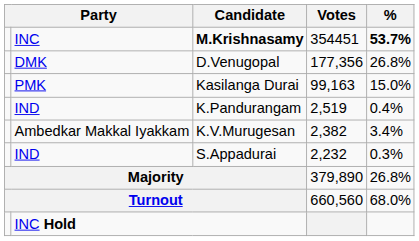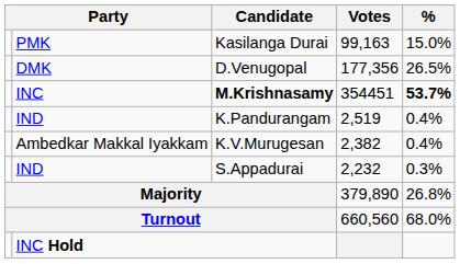rows swapped: M.Krishnasamy <-> Kasilanga Durai
D.Venugopal | %: 26.8% -> 26.5%
K.V.Murugesan | %: 3.4% -> 0.4%
